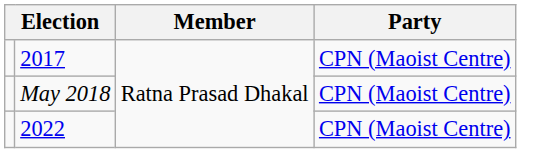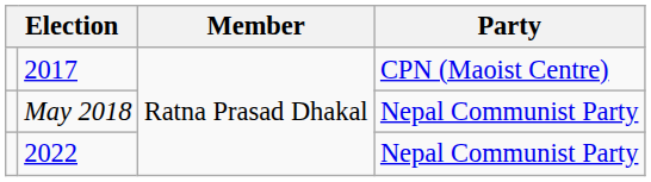May 2018 | Party: CPN (Maoist Centre) -> Nepal Communist Party
2022 | Party: CPN (Maoist Centre) -> Nepal Communist Party
